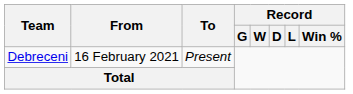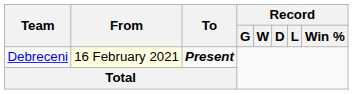Debreceni | From: no background -> lightyellow background
Debreceni | To: normal -> bold
